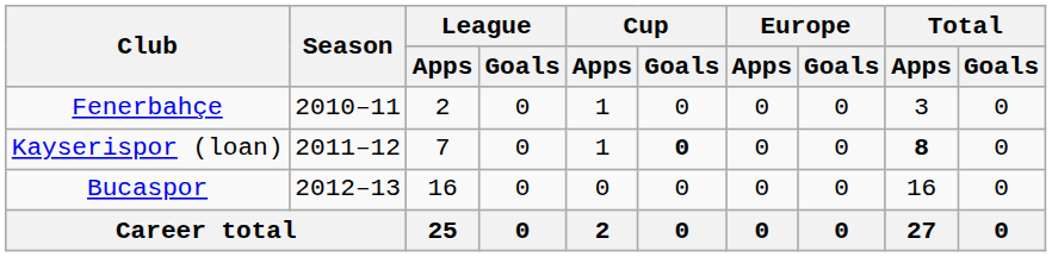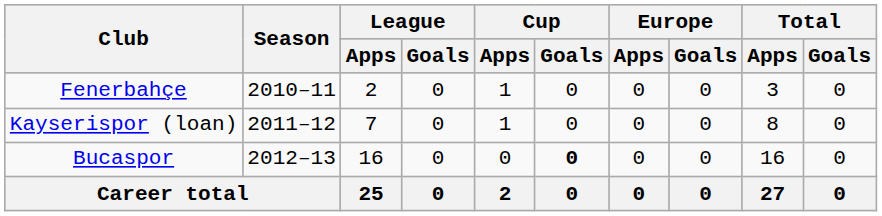Kayserispor (loan) | Cup / Goals: bold -> normal
Kayserispor (loan) | Total / Apps: bold -> normal
Bucaspor | Cup / Goals: normal -> bold
